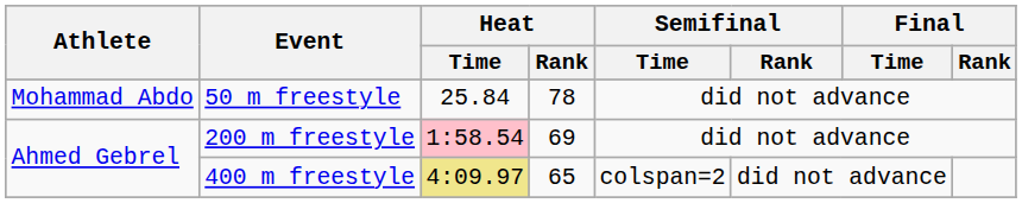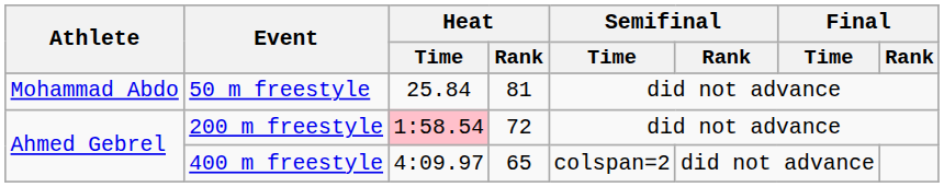50 m freestyle | Heat / Rank: 78 -> 81
200 m freestyle | Heat / Rank: 69 -> 72
400 m freestyle | Heat / Time: khaki background -> no background
